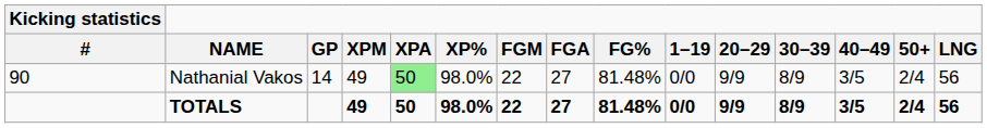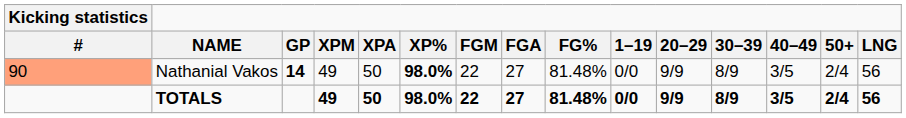Nathanial Vakos | Kicking statistics / #: no background -> lightsalmon background
Nathanial Vakos | GP: normal -> bold
Nathanial Vakos | XPA: lightgreen background -> no background
Nathanial Vakos | XP%: normal -> bold
